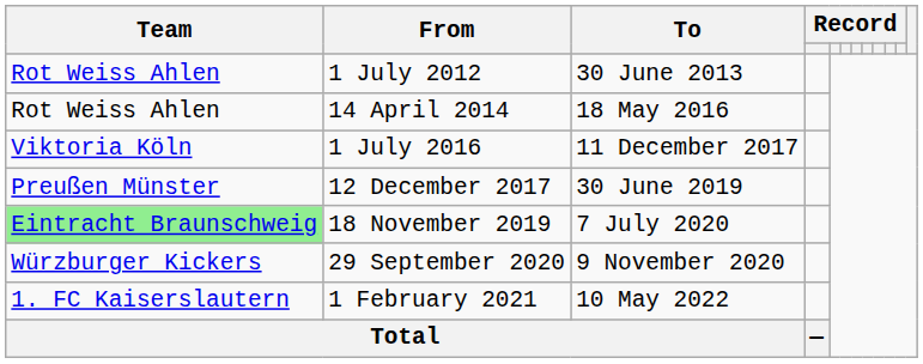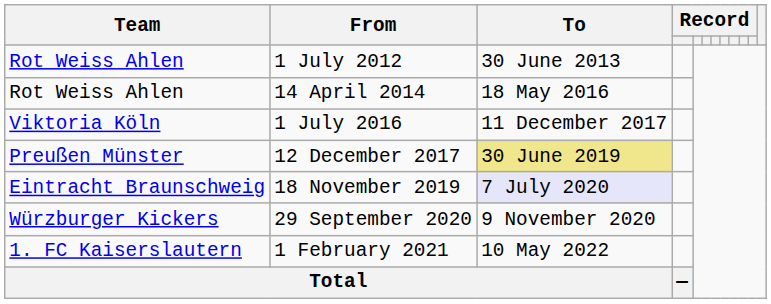12 December 2017 | To: no background -> khaki background
18 November 2019 | Team: lightgreen background -> no background
18 November 2019 | To: no background -> lavender background
